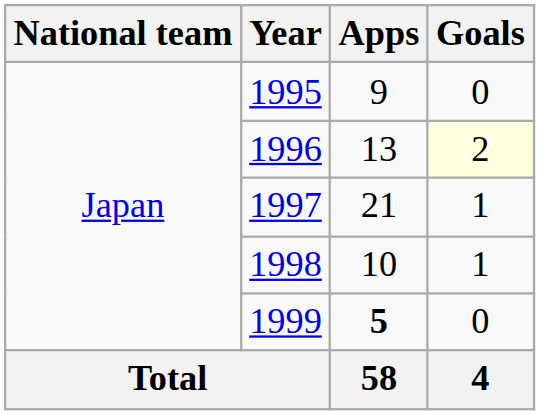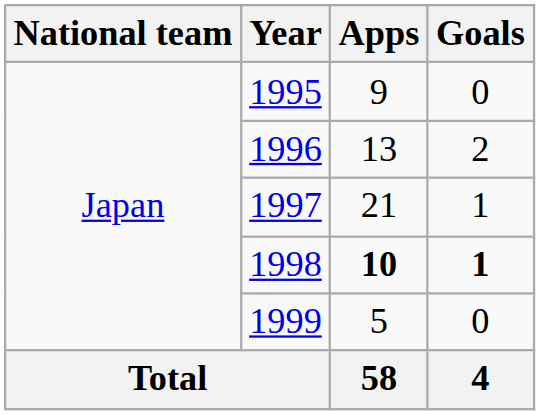1996 | Goals: lightyellow background -> no background
1998 | Apps: normal -> bold
1998 | Goals: normal -> bold
1999 | Apps: bold -> normal
